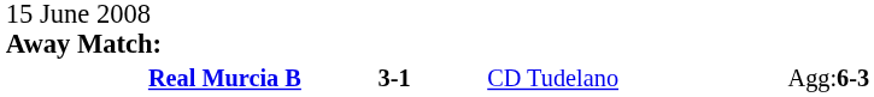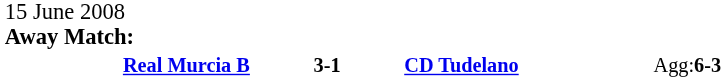Real Murcia B | column 3: normal -> bold
